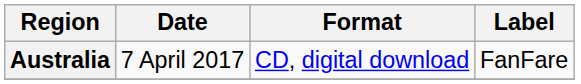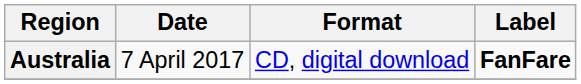Australia | Label: normal -> bold
